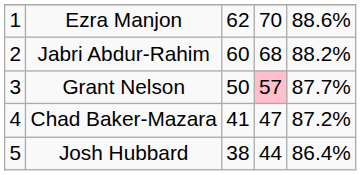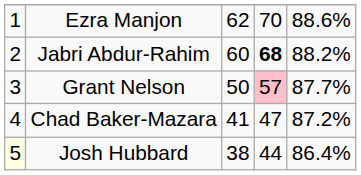Jabri Abdur-Rahim | column 4: normal -> bold
Josh Hubbard | column 1: no background -> lightyellow background
